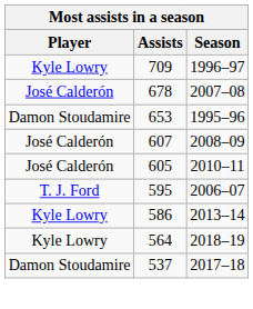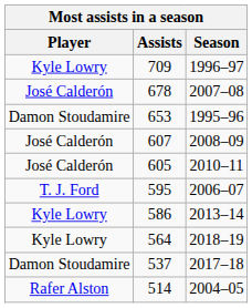+ row: Rafer Alston | 514 | 2004–05
